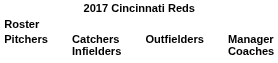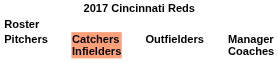Pitchers | column 2: no background -> lightsalmon background
